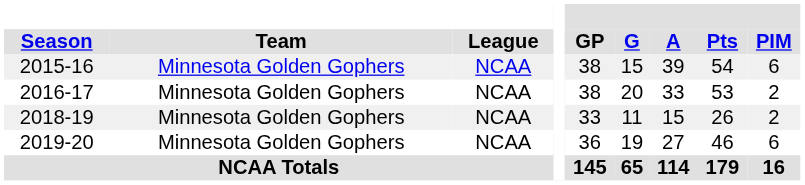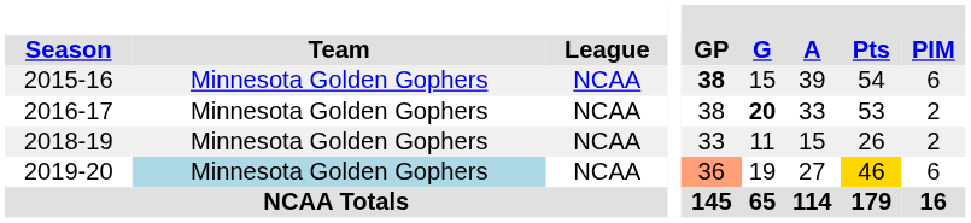2015-16 | GP: normal -> bold
2016-17 | G: normal -> bold
2019-20 | Team: no background -> lightblue background
2019-20 | GP: no background -> lightsalmon background
2019-20 | Pts: no background -> gold background
